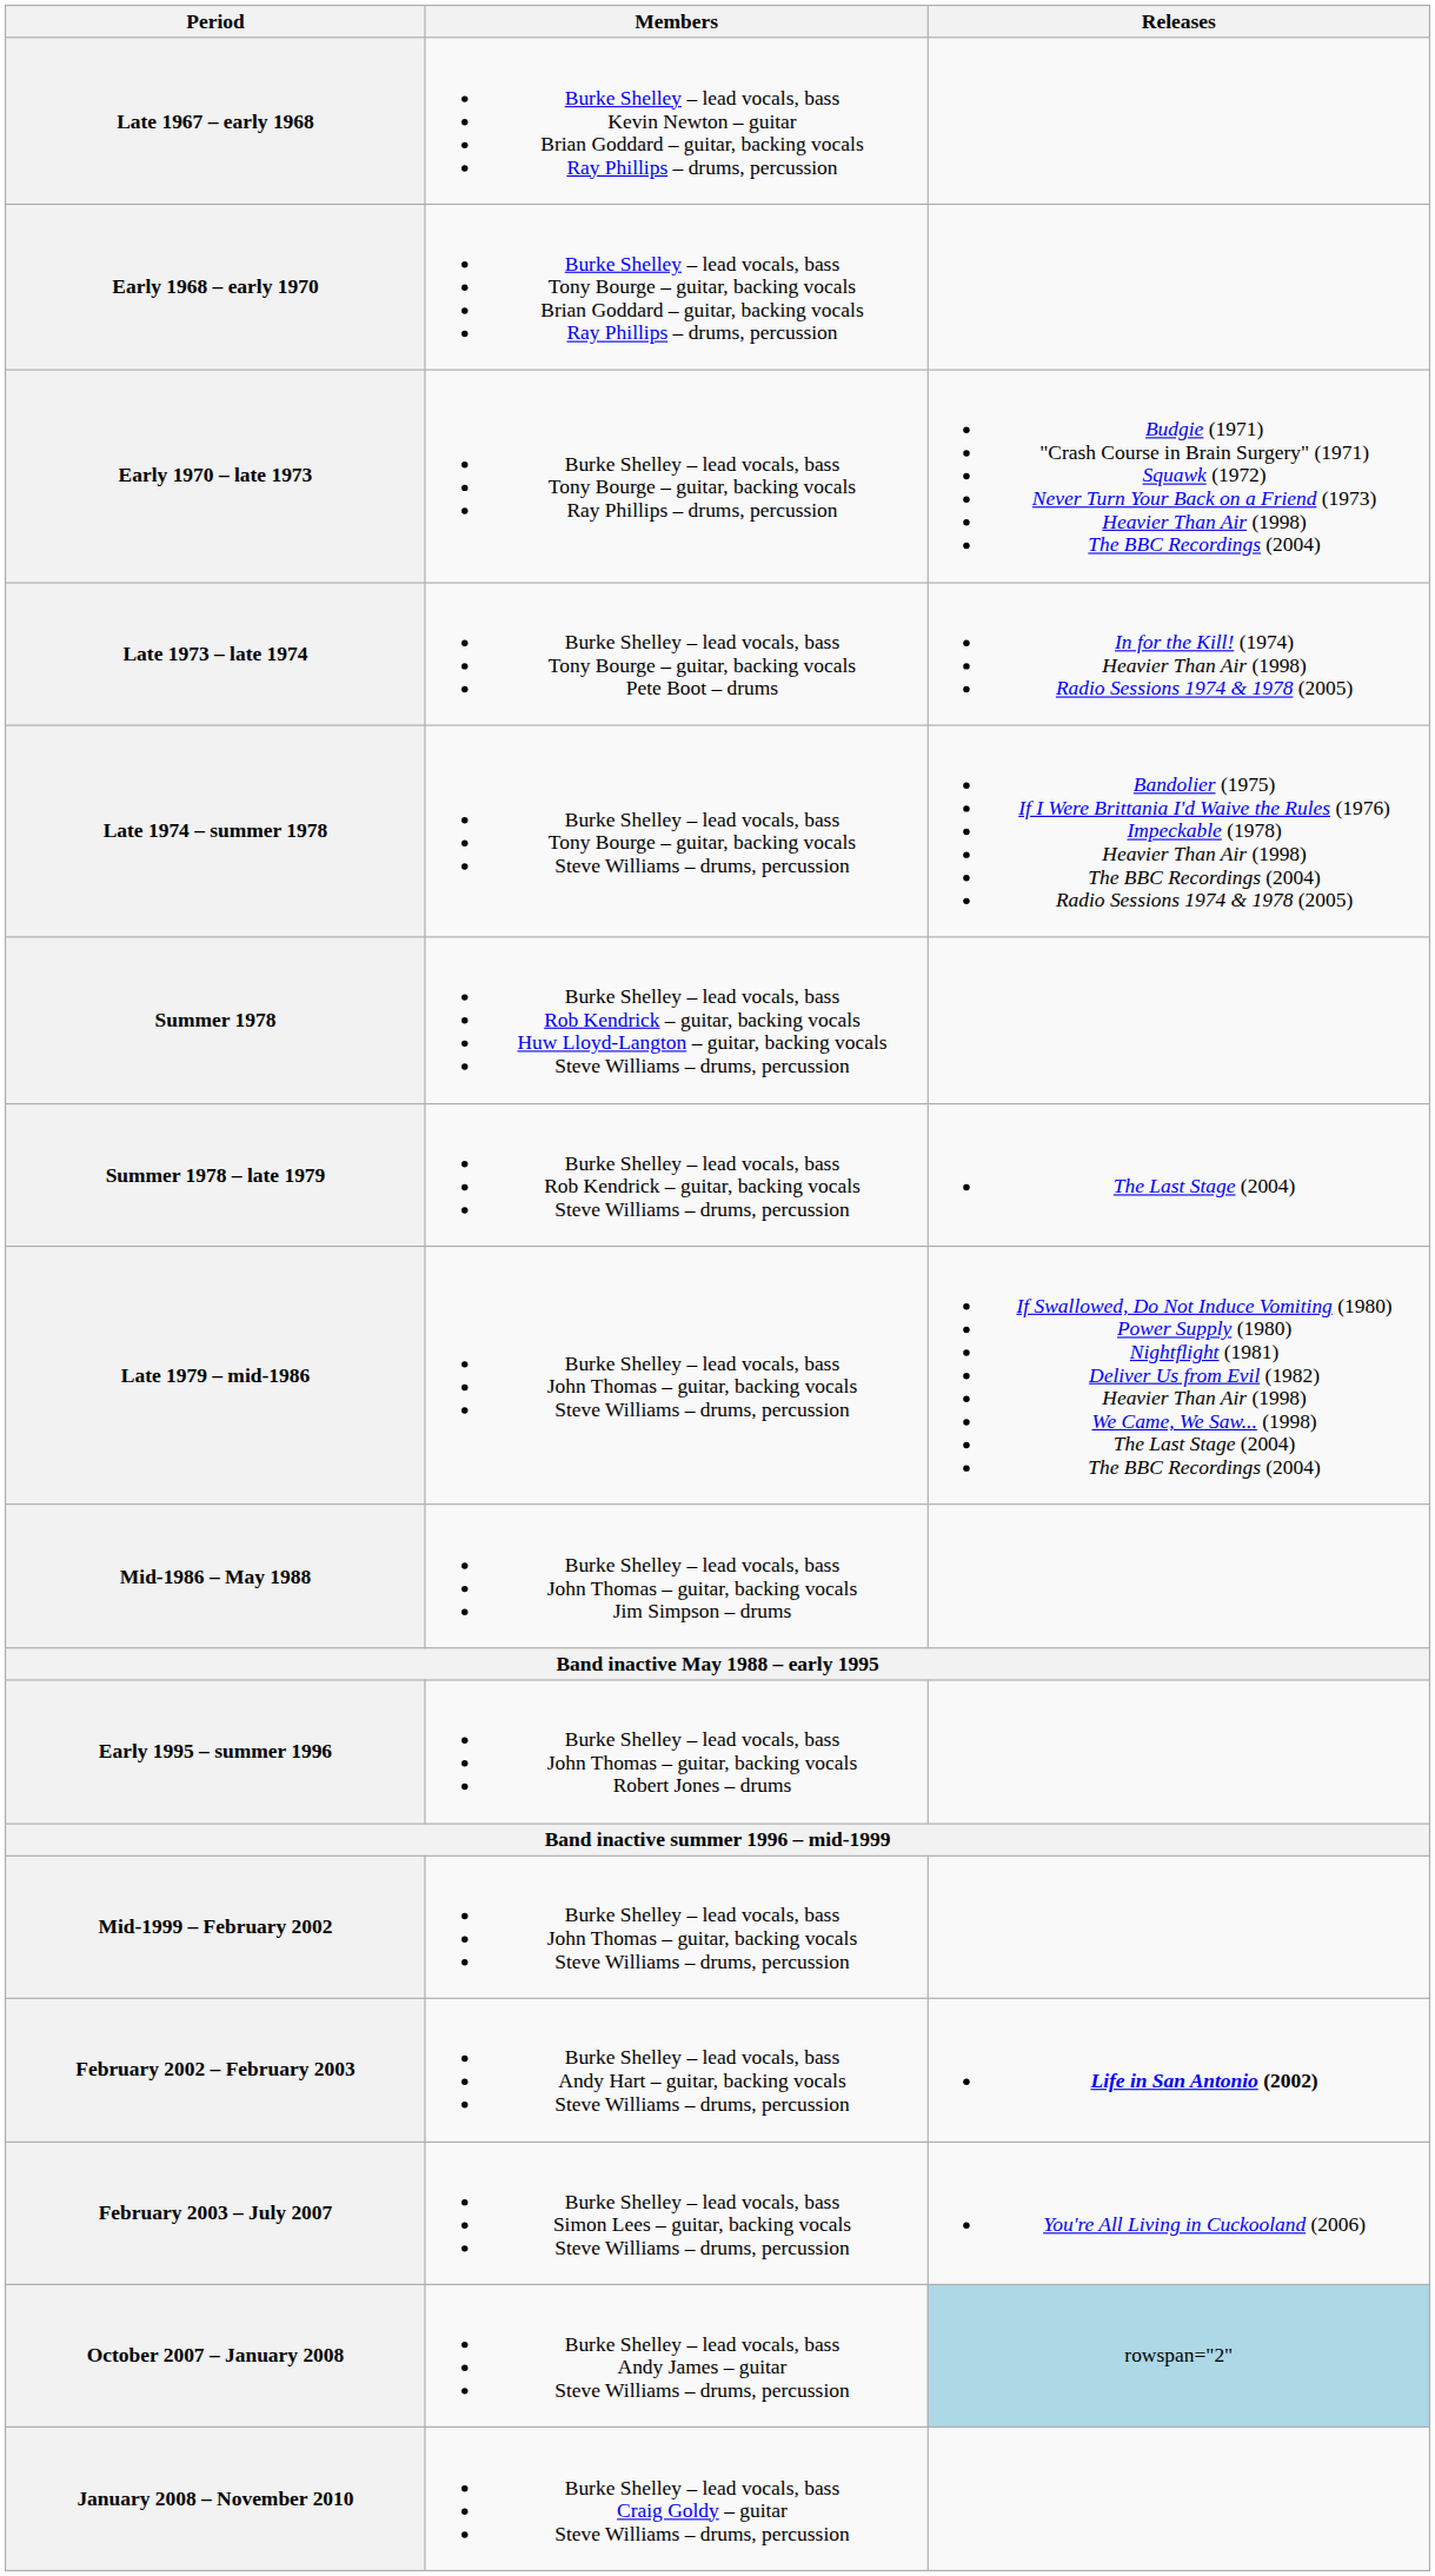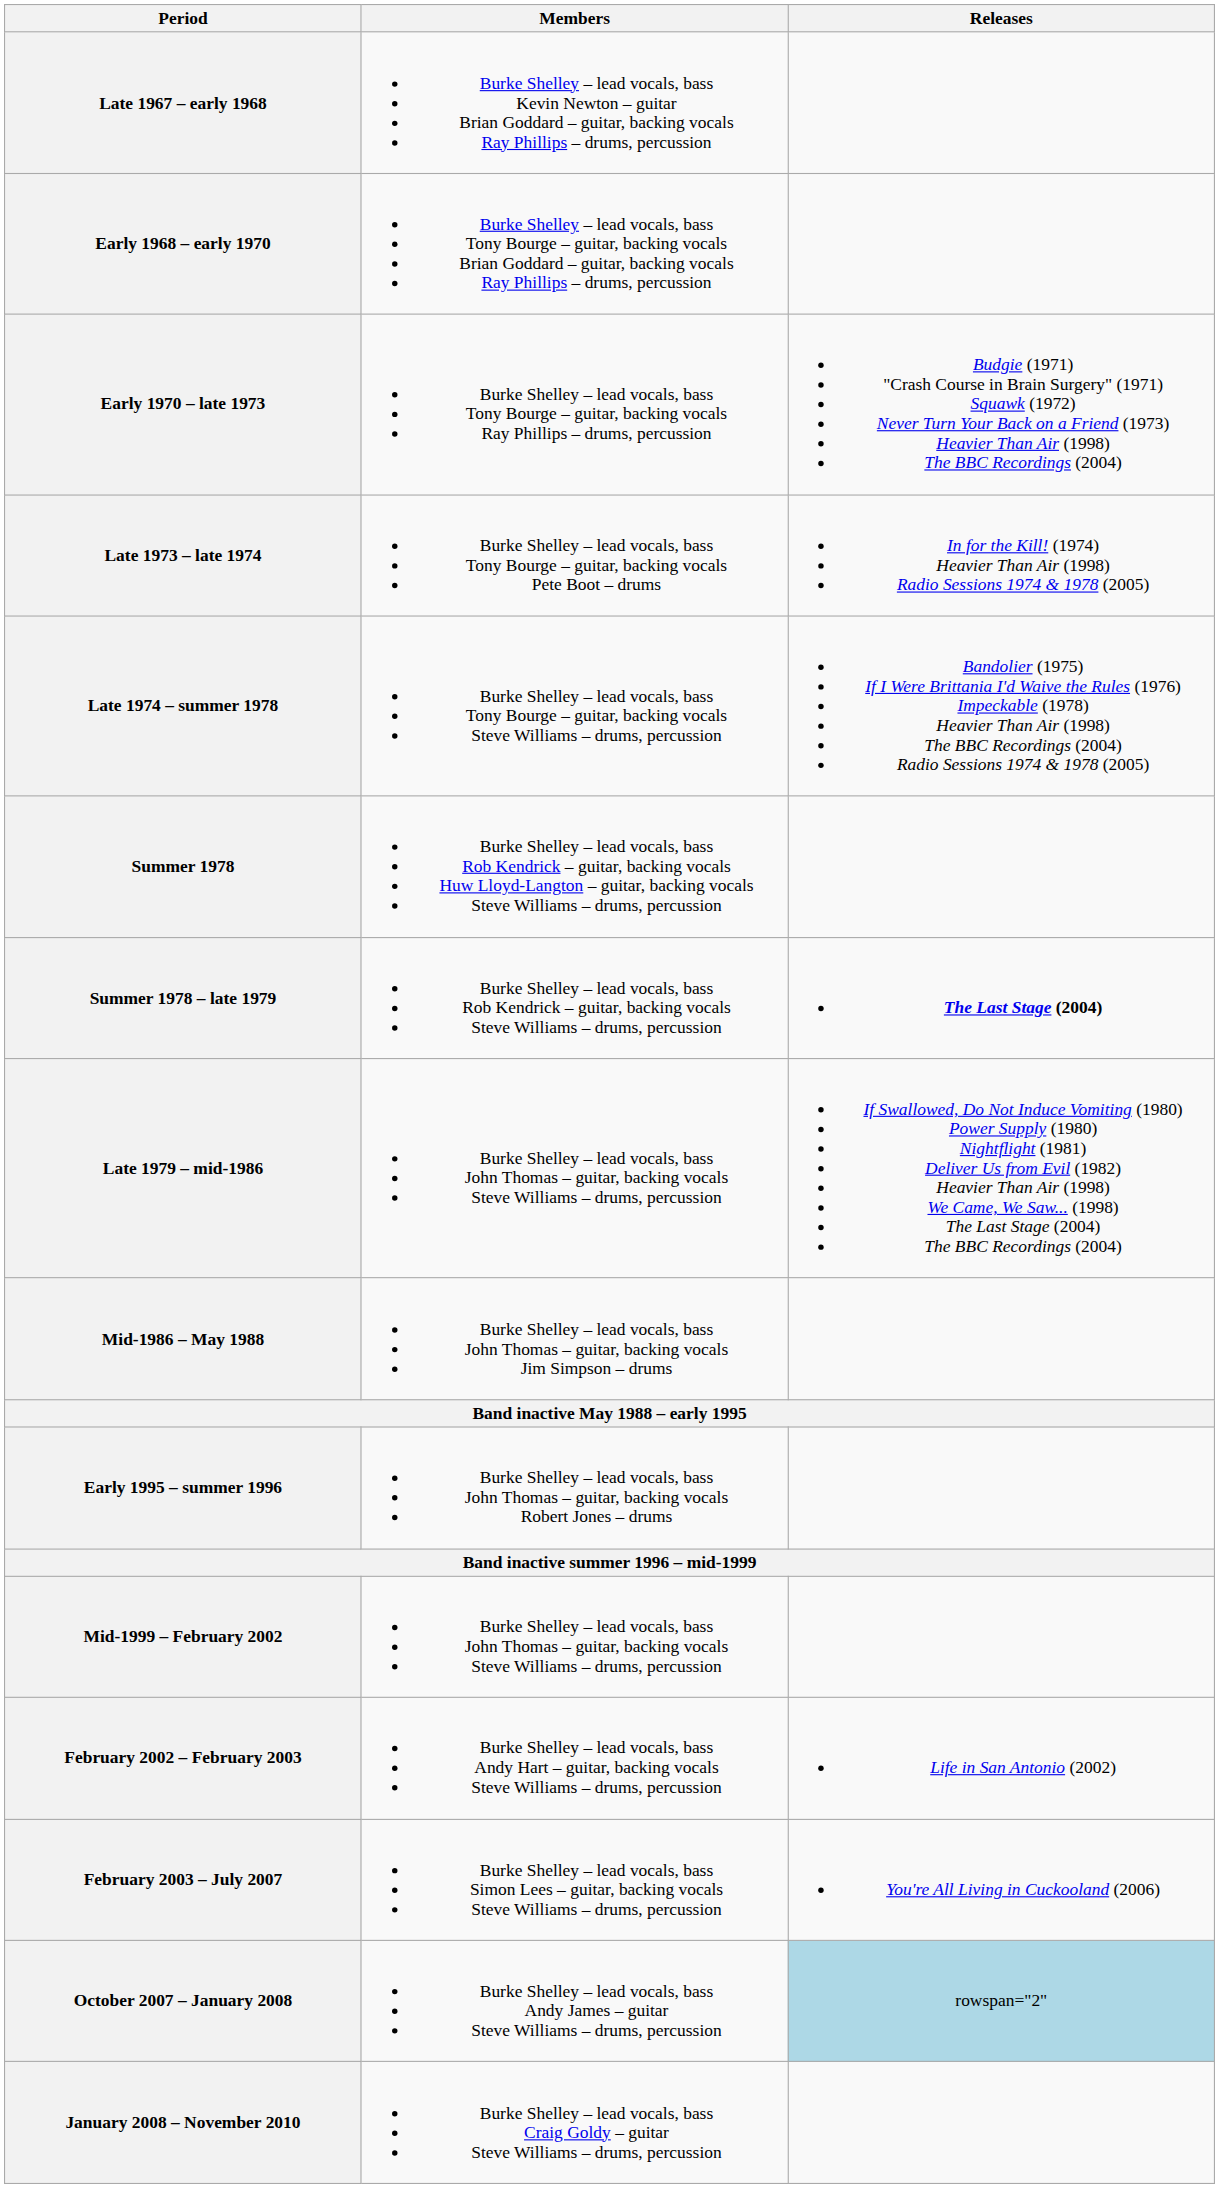Summer 1978 – late 1979 | Releases: normal -> bold
February 2002 – February 2003 | Releases: bold -> normal
